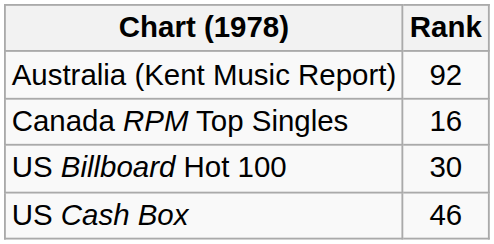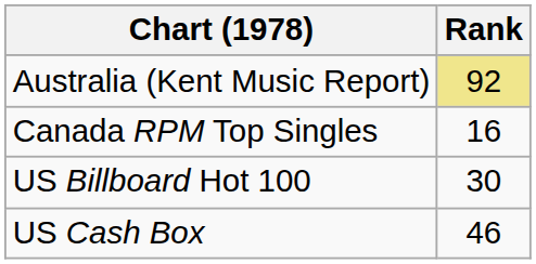Australia (Kent Music Report) | Rank: no background -> khaki background
